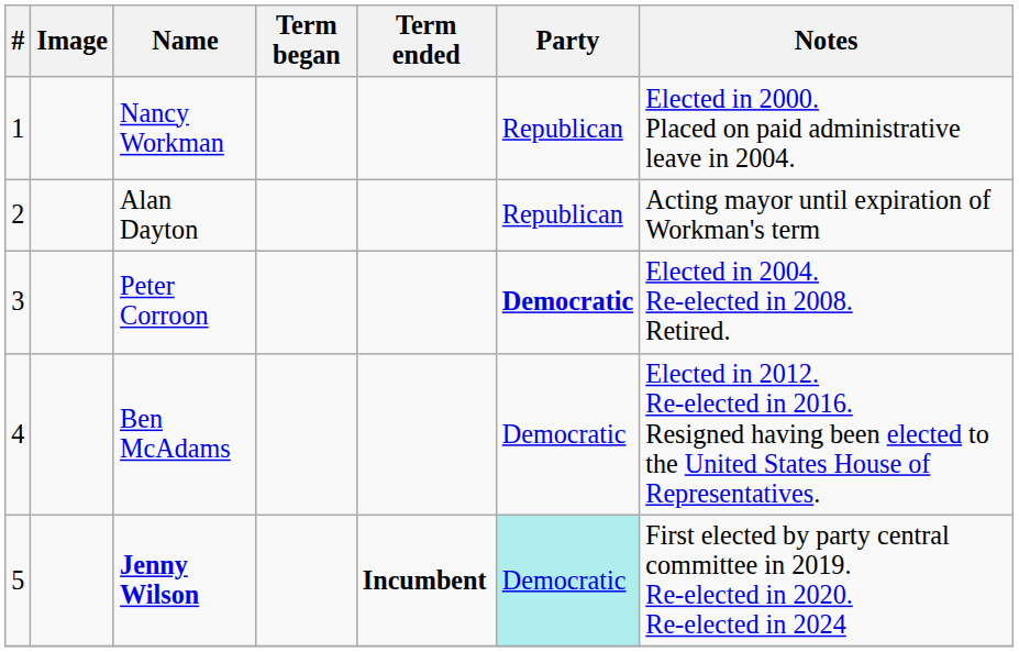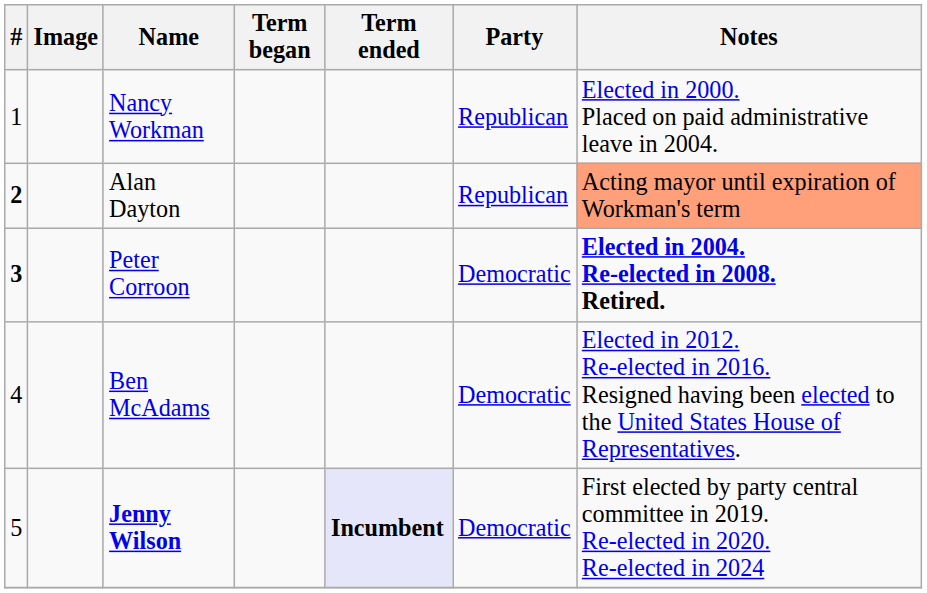Alan Dayton | #: normal -> bold
Alan Dayton | Notes: no background -> lightsalmon background
Peter Corroon | #: normal -> bold
Peter Corroon | Party: bold -> normal
Peter Corroon | Notes: normal -> bold
Jenny Wilson | Term ended: no background -> lavender background
Jenny Wilson | Party: paleturquoise background -> no background
